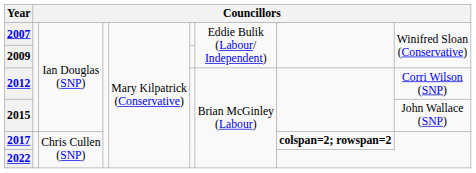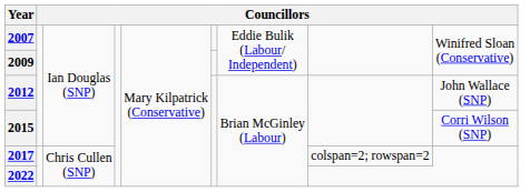2012 | column 9: Corri Wilson (SNP) -> John Wallace (SNP)
2015 | column 9: John Wallace (SNP) -> Corri Wilson (SNP)
2017 | column 8: bold -> normal
